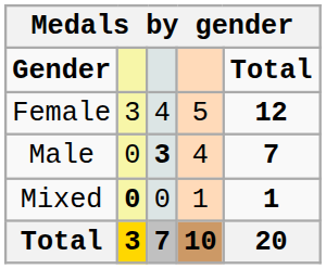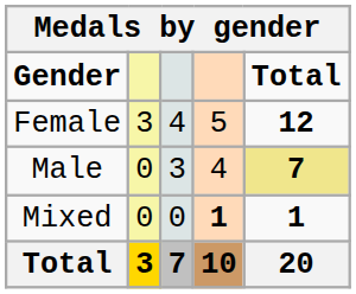Male | column 3: bold -> normal
Male | Total: no background -> khaki background
Mixed | column 2: bold -> normal
Mixed | column 4: normal -> bold
